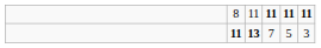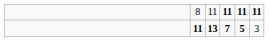row 2 | column 4: normal -> bold
row 2 | column 5: normal -> bold
